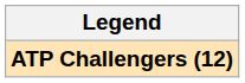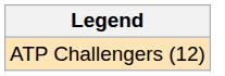row 2 | column 1: bold -> normal
